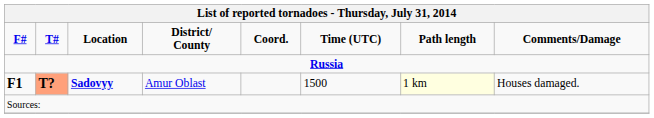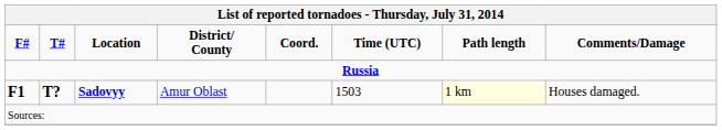F1 | T#: lightsalmon background -> no background
F1 | Time (UTC): 1500 -> 1503
